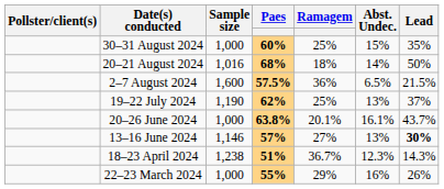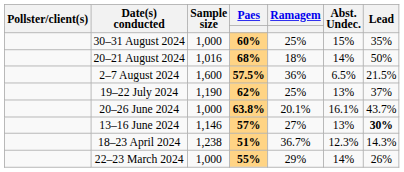22–23 March 2024 | Abst. Undec.: 16% -> 14%
